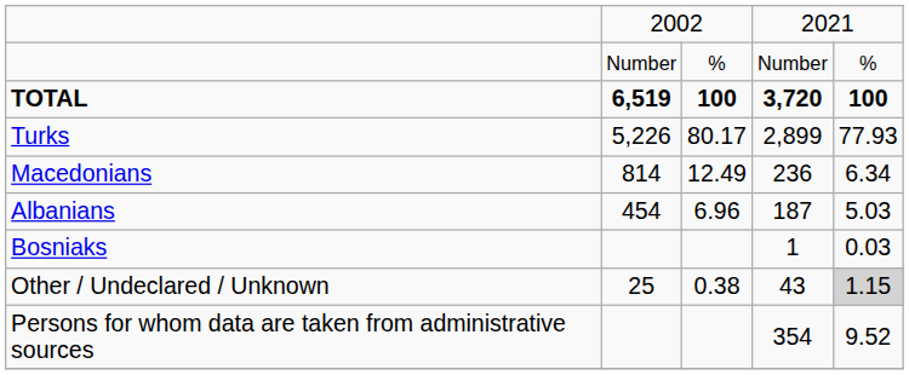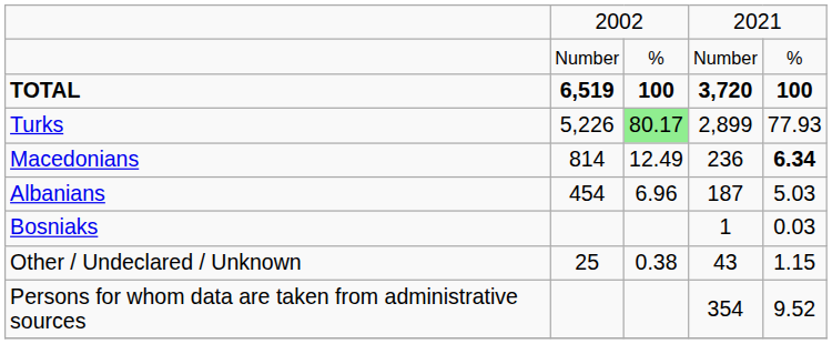Turks | column 3: no background -> lightgreen background
Macedonians | column 5: normal -> bold
Other / Undeclared / Unknown | column 5: lightgrey background -> no background
